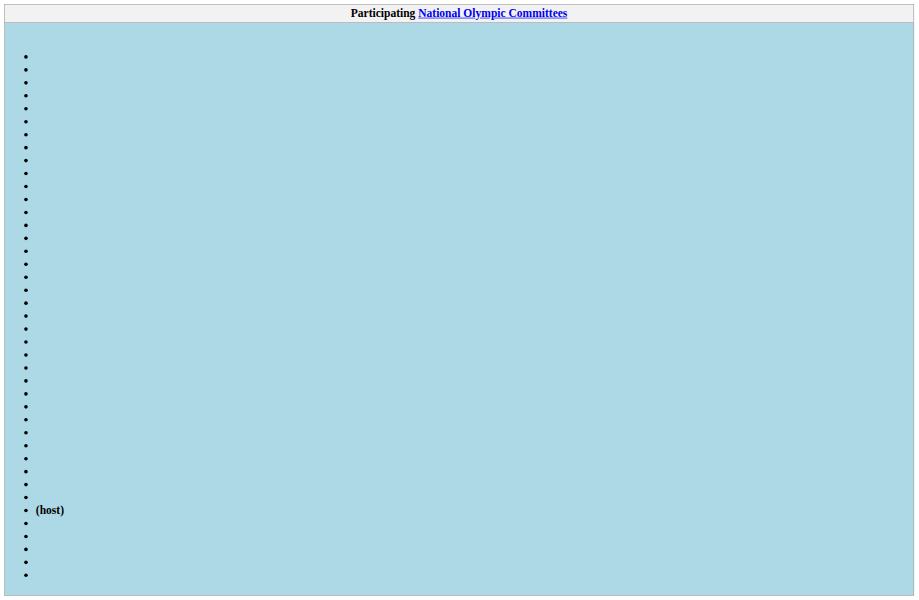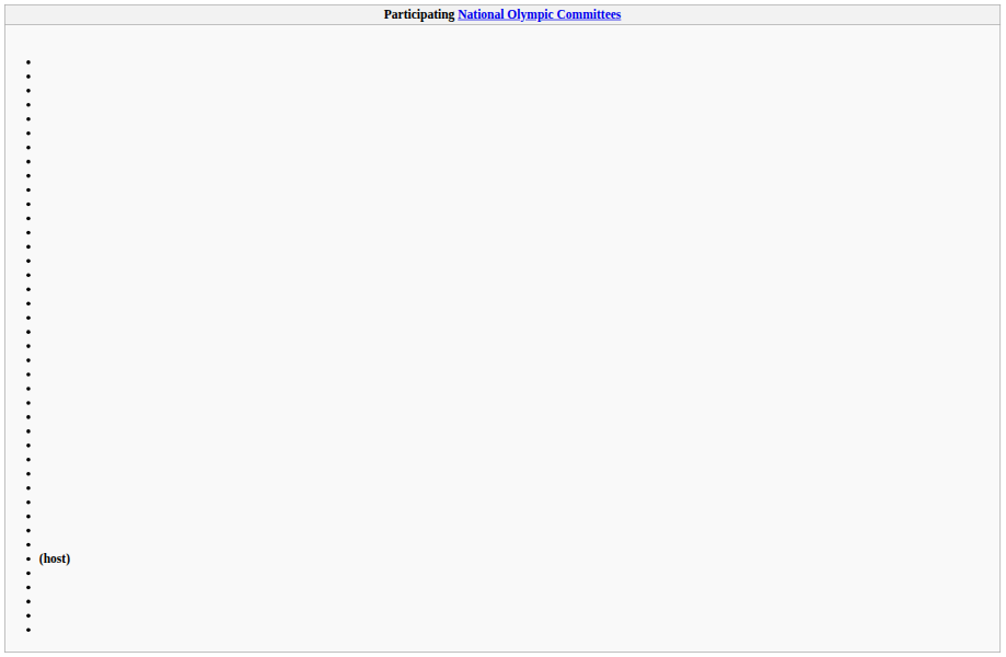row 2 | column 1: lightblue background -> no background
